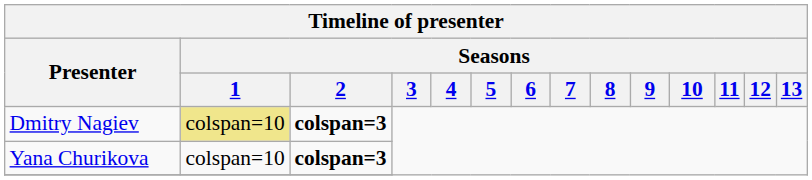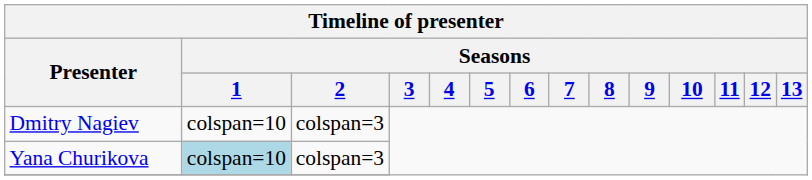Dmitry Nagiev | Seasons / 1: khaki background -> no background
Dmitry Nagiev | Seasons / 2: bold -> normal
Yana Churikova | Seasons / 1: no background -> lightblue background
Yana Churikova | Seasons / 2: bold -> normal
